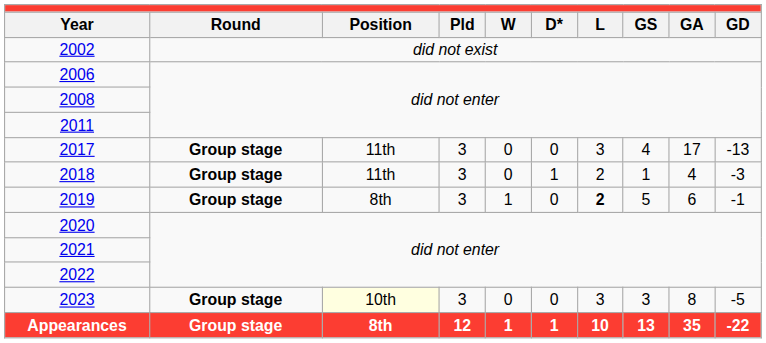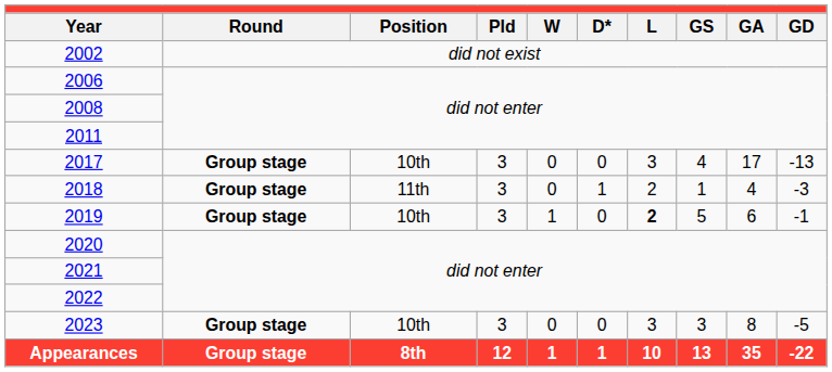2017 | Position: 11th -> 10th
2019 | Position: 8th -> 10th
2023 | Position: lightyellow background -> no background
